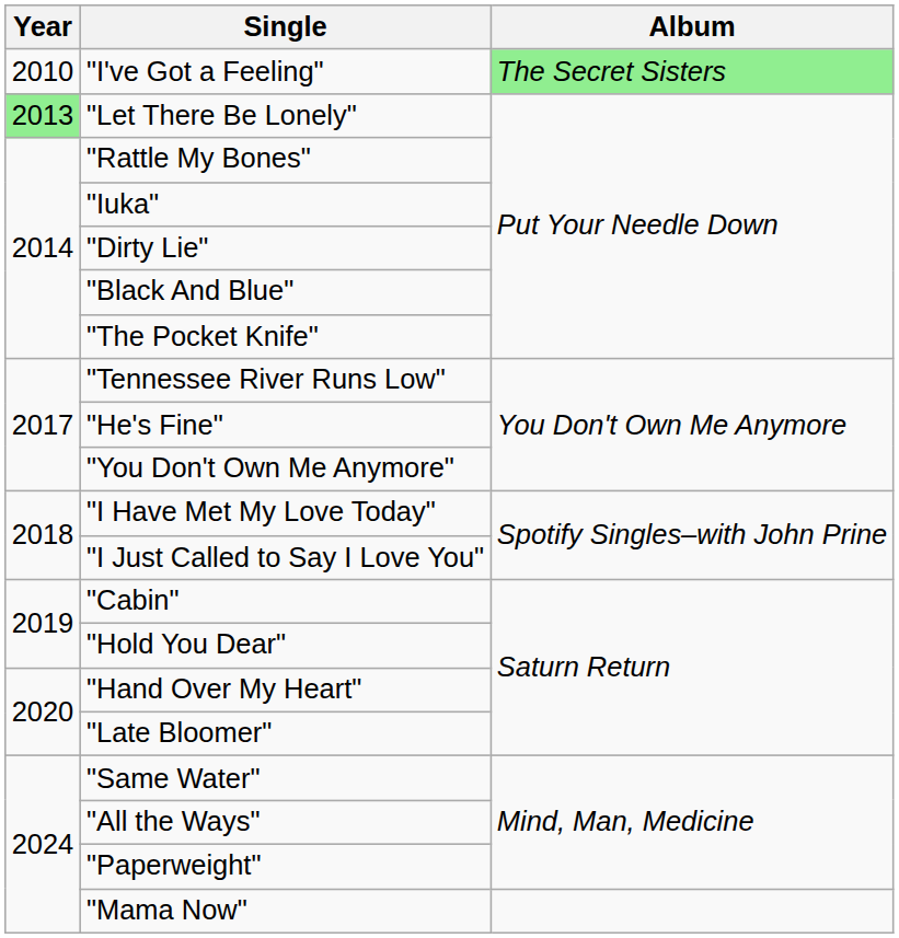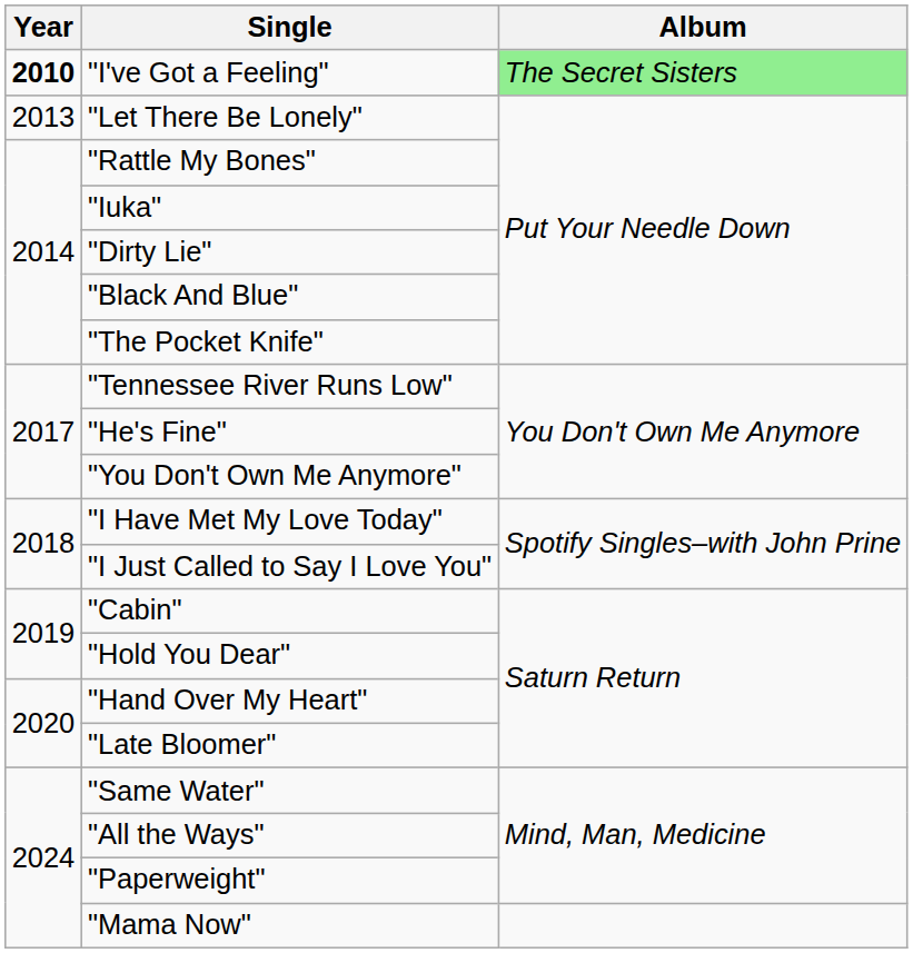"I've Got a Feeling" | Year: normal -> bold
"Let There Be Lonely" | Year: lightgreen background -> no background
